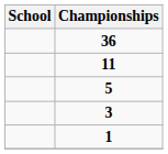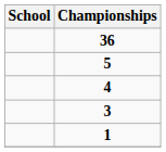- row: 11
+ row: 4
